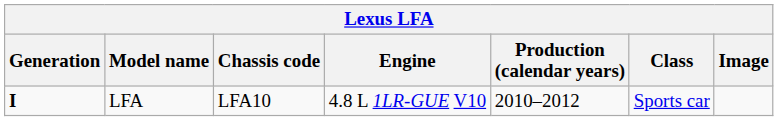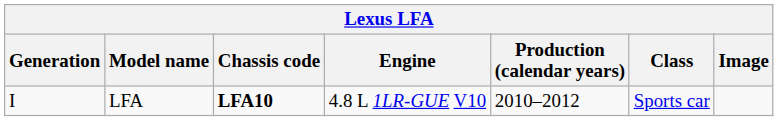LFA | Generation: bold -> normal
LFA | Chassis code: normal -> bold
